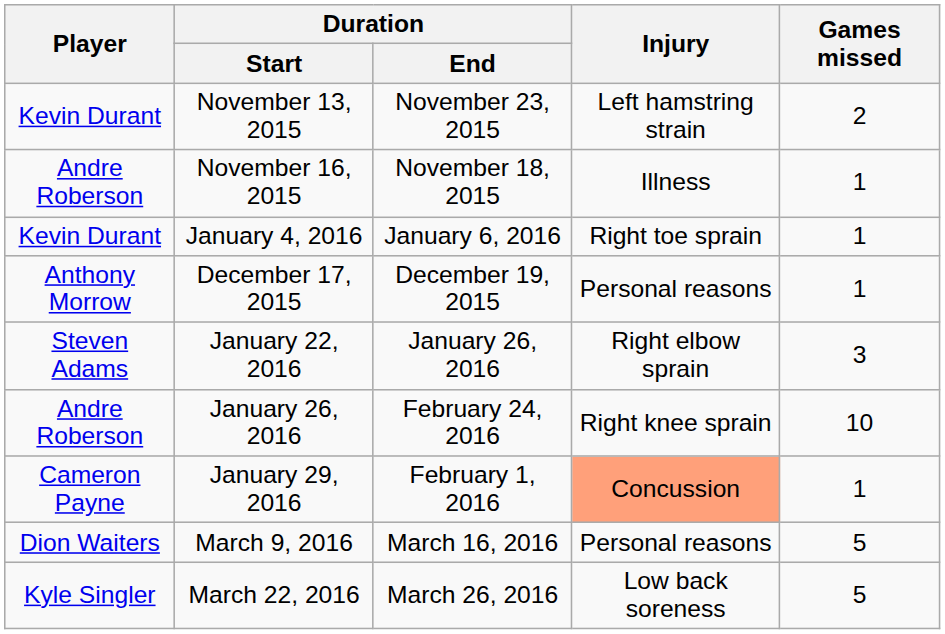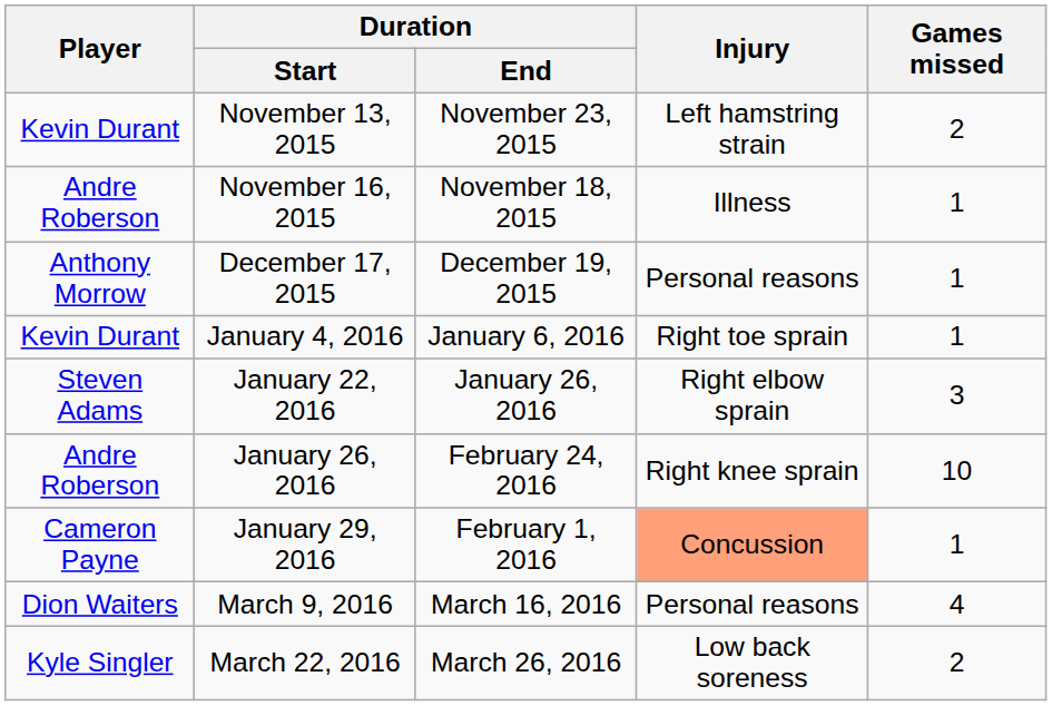rows swapped: December 17, 2015 <-> January 4, 2016
March 9, 2016 | Games missed: 5 -> 4
March 22, 2016 | Games missed: 5 -> 2
